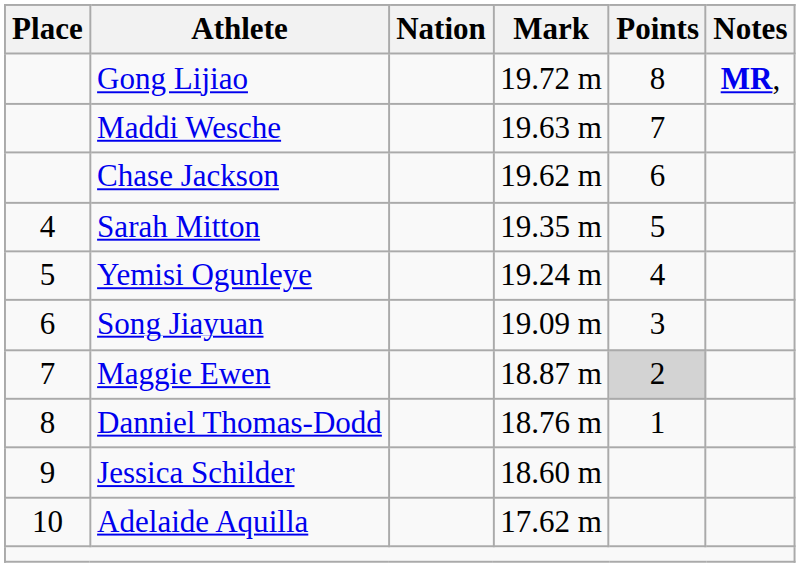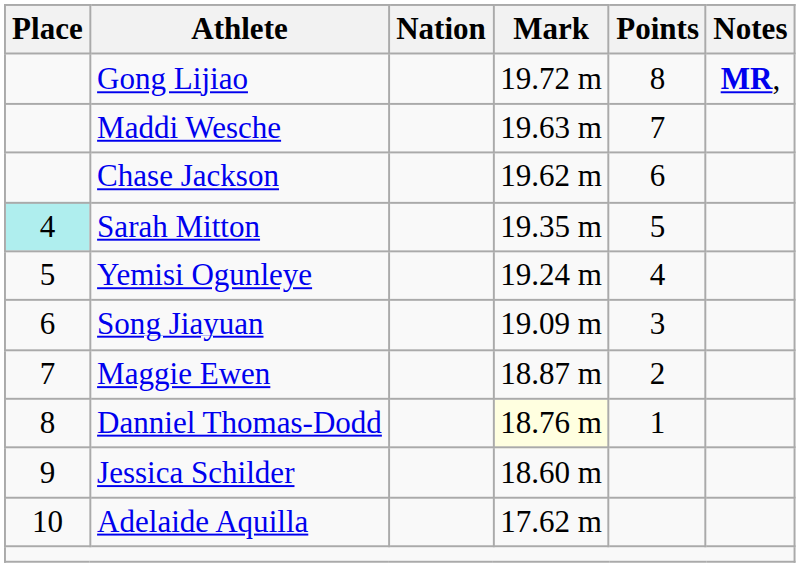Sarah Mitton | Place: no background -> paleturquoise background
Maggie Ewen | Points: lightgrey background -> no background
Danniel Thomas-Dodd | Mark: no background -> lightyellow background
